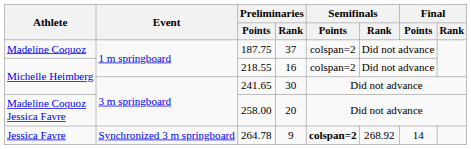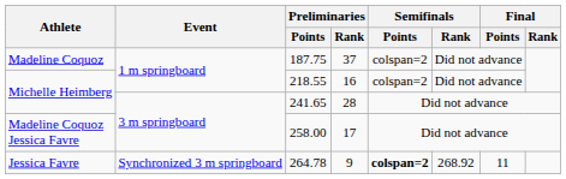241.65 | Preliminaries / Rank: 30 -> 28
258.00 | Preliminaries / Rank: 20 -> 17
264.78 | Final / Points: 14 -> 11
